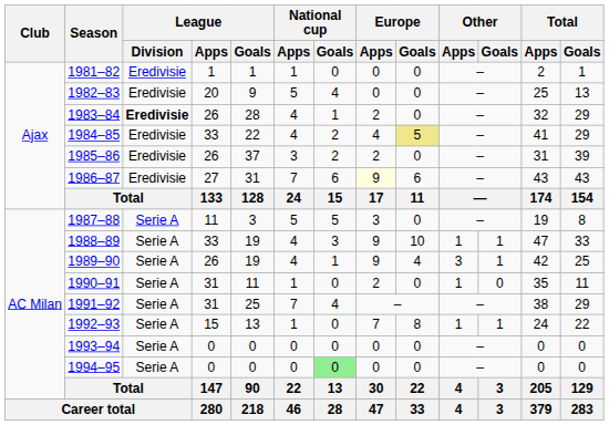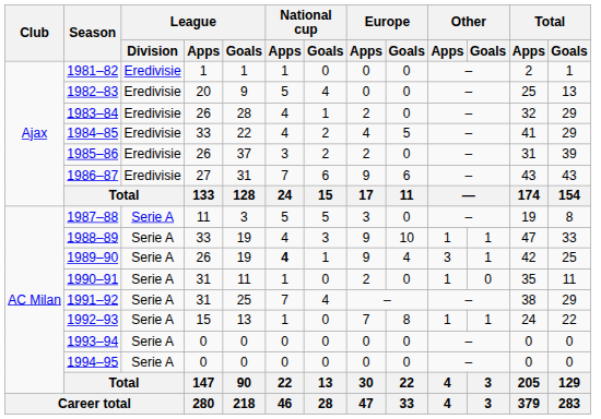1983–84 | League / Division: bold -> normal
1984–85 | Europe / Goals: khaki background -> no background
1986–87 | Europe / Apps: lightyellow background -> no background
1989–90 | National cup / Apps: normal -> bold
1994–95 | National cup / Goals: lightgreen background -> no background
